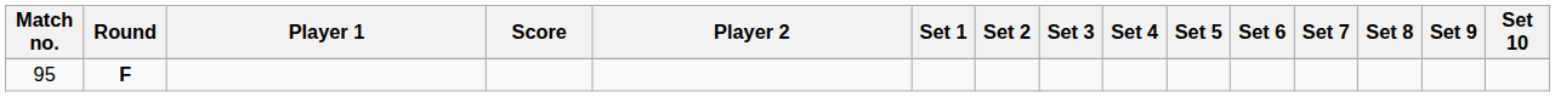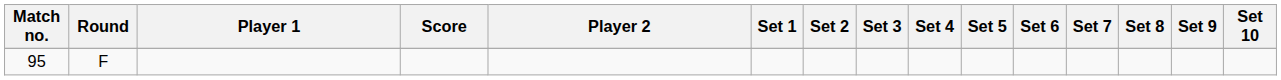95 | Round: bold -> normal
